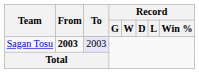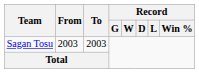Sagan Tosu | From: bold -> normal
Sagan Tosu | To: lavender background -> no background
